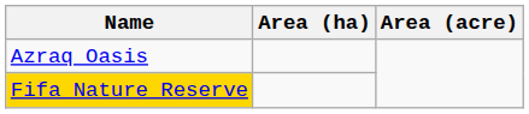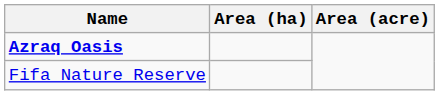Azraq Oasis | Name: normal -> bold
Fifa Nature Reserve | Name: gold background -> no background
